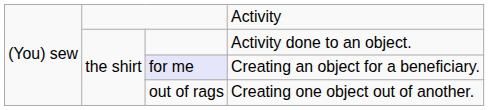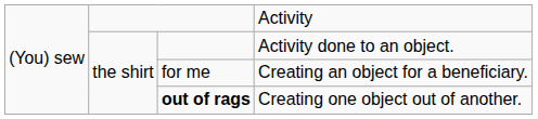for me | column 3: lavender background -> no background
out of rags | column 3: normal -> bold
